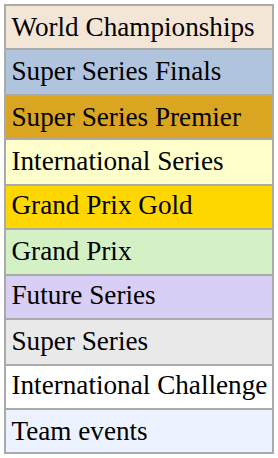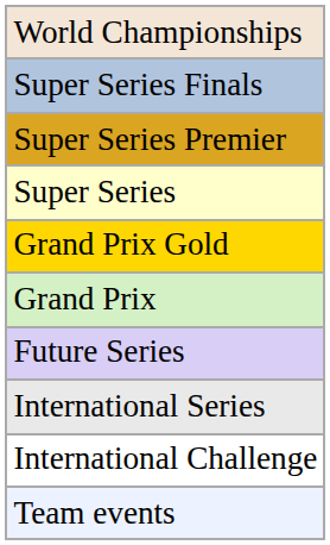row 4 | column 1: International Series -> Super Series
row 8 | column 1: Super Series -> International Series
